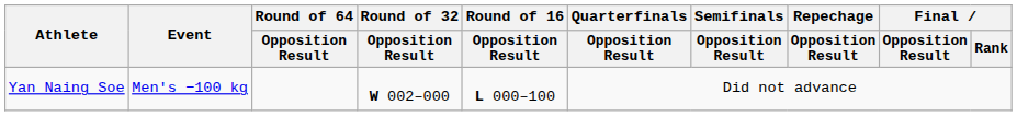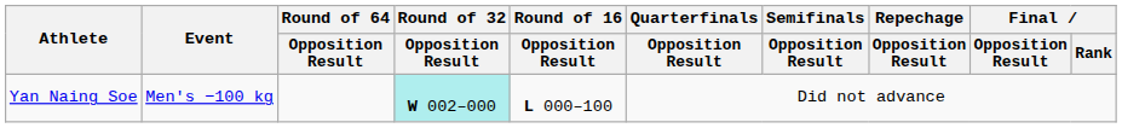Yan Naing Soe | Round of 32 / Opposition Result: no background -> paleturquoise background
